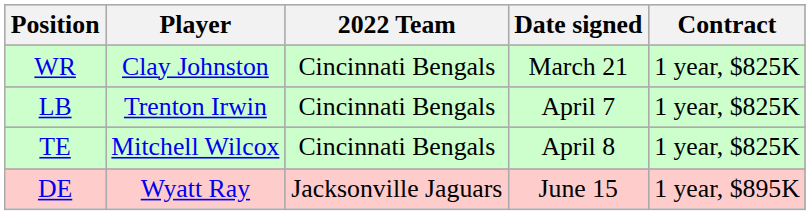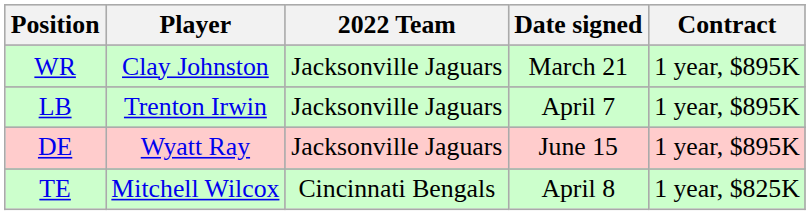WR | 2022 Team: Cincinnati Bengals -> Jacksonville Jaguars
WR | Contract: 1 year, $825K -> 1 year, $895K
LB | 2022 Team: Cincinnati Bengals -> Jacksonville Jaguars
LB | Contract: 1 year, $825K -> 1 year, $895K
rows swapped: DE <-> TE
